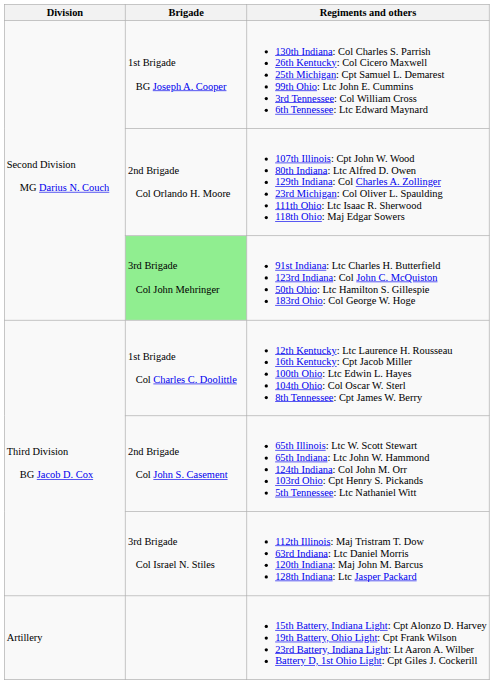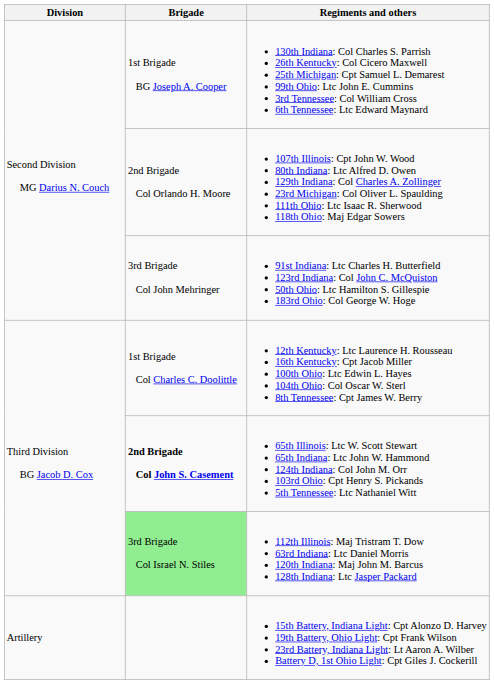3rd Brigade Col John Mehringer | Brigade: lightgreen background -> no background
2nd Brigade Col John S. Casement | Brigade: normal -> bold
3rd Brigade Col Israel N. Stiles | Brigade: no background -> lightgreen background
